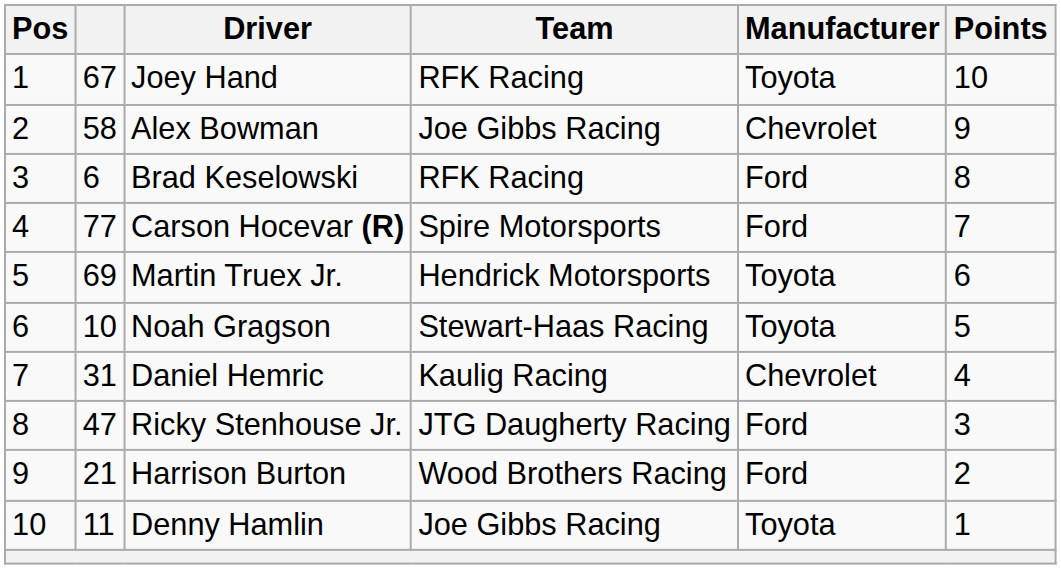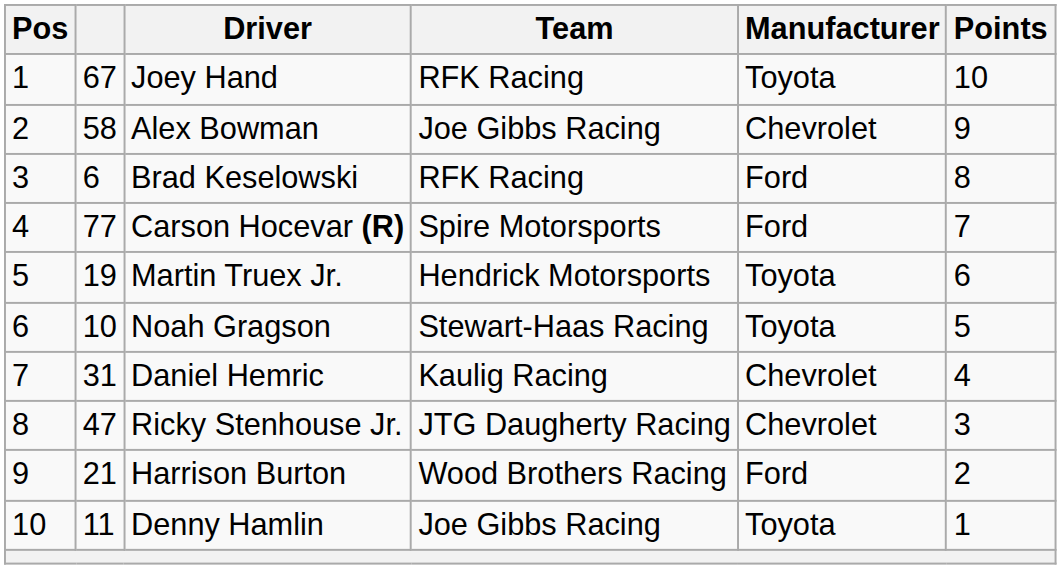Martin Truex Jr. | column 2: 69 -> 19
Ricky Stenhouse Jr. | Manufacturer: Ford -> Chevrolet
